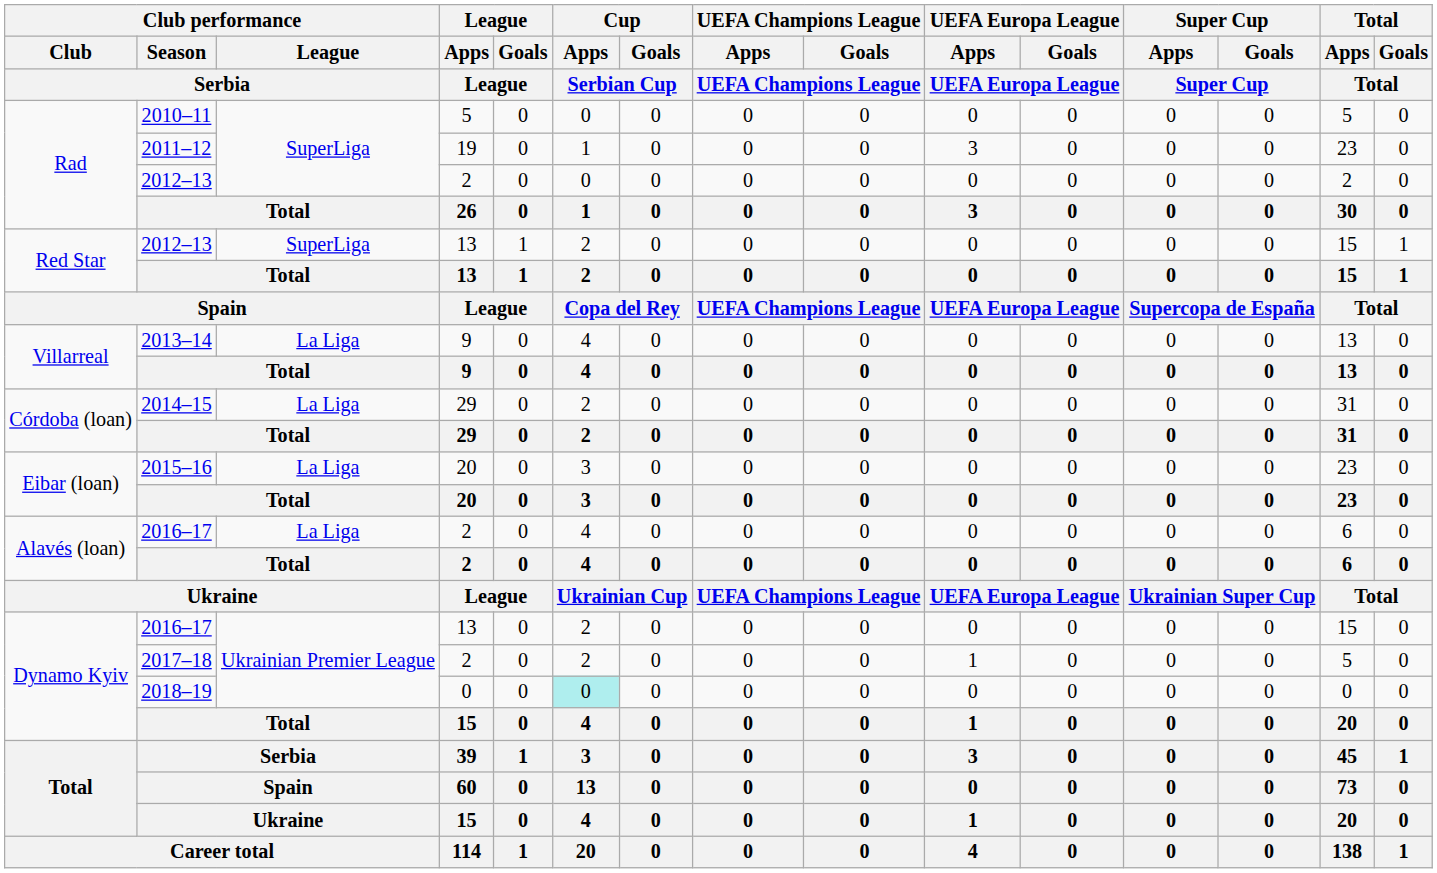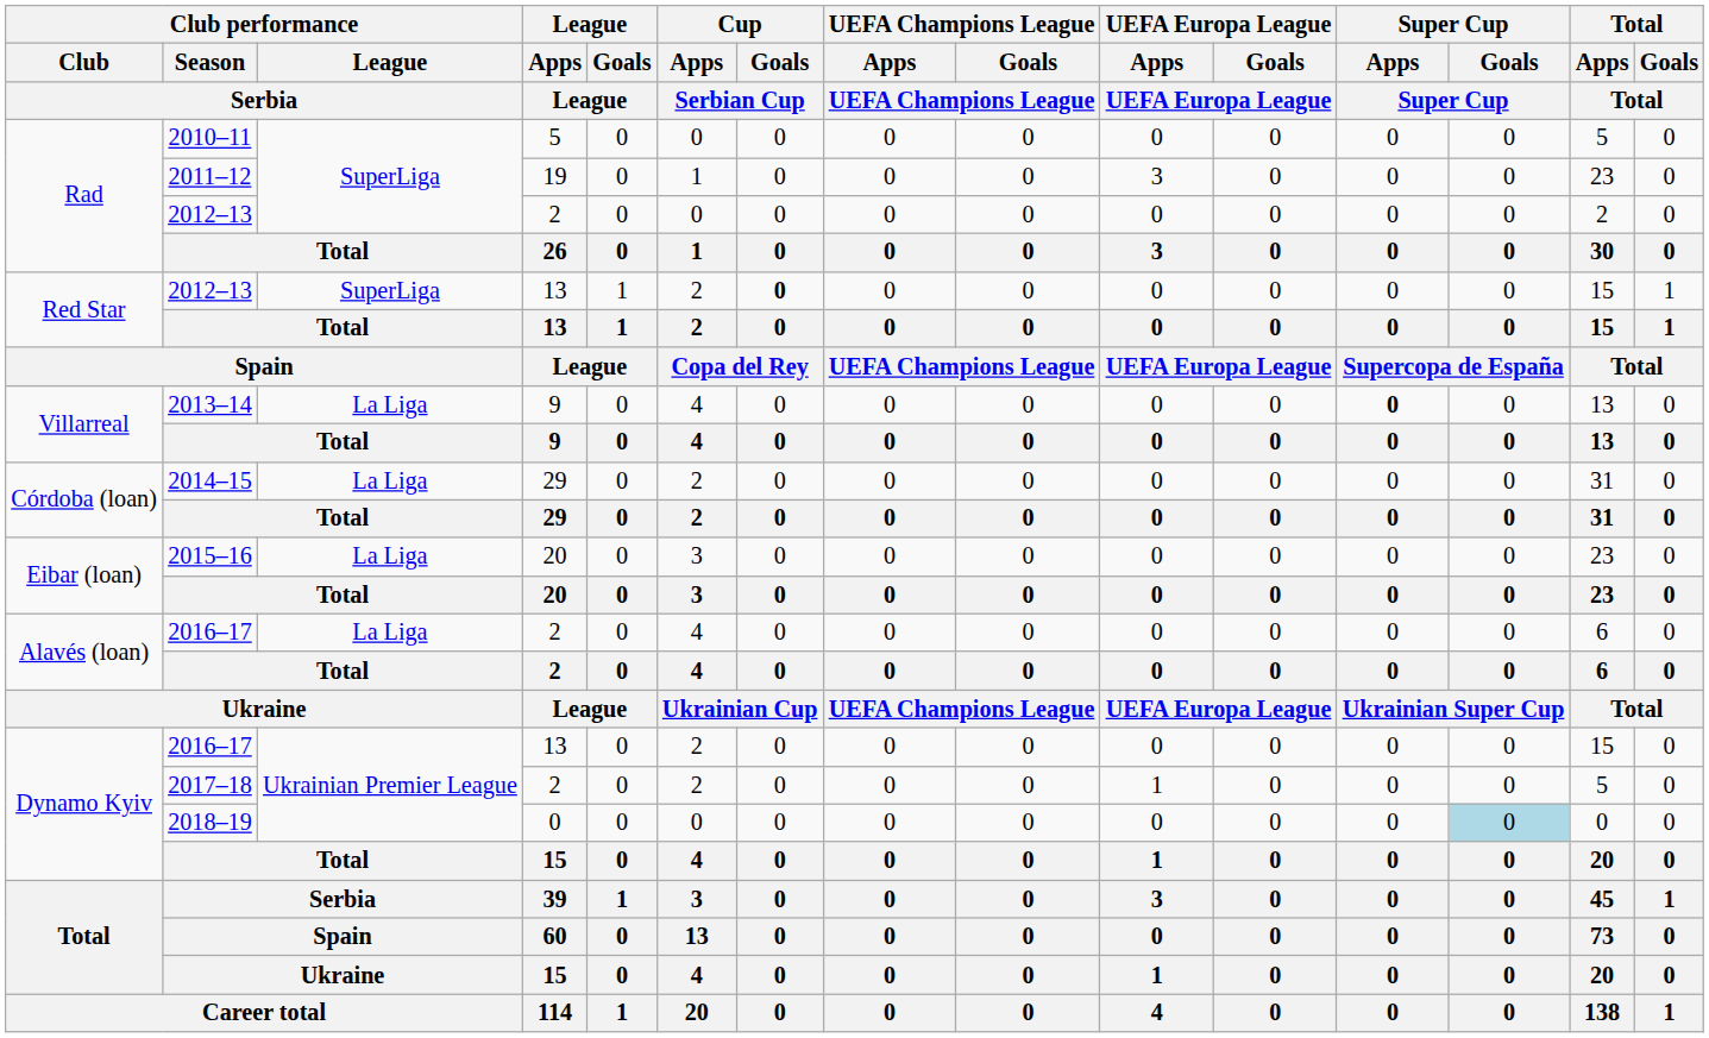2012–13 / 13 | Cup / Goals / Serbian Cup: normal -> bold
2013–14 | Super Cup / Apps / Super Cup: normal -> bold
2018–19 | Cup / Apps / Serbian Cup: paleturquoise background -> no background
2018–19 | Super Cup / Goals / Super Cup: no background -> lightblue background
